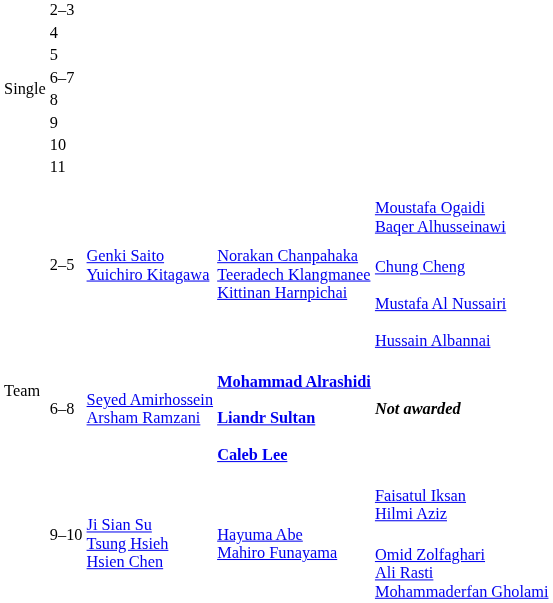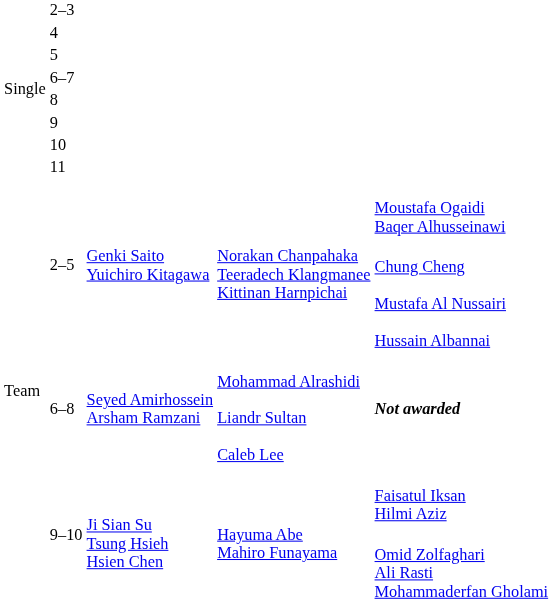6–8 | column 4: bold -> normal
